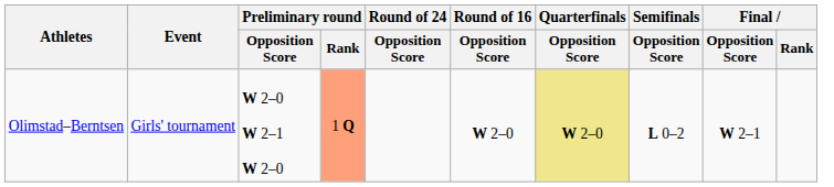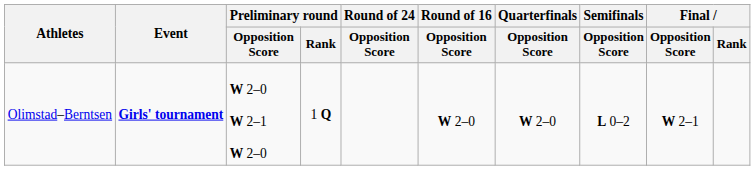Olimstad–Berntsen | Event: normal -> bold
Olimstad–Berntsen | Preliminary round / Rank: lightsalmon background -> no background
Olimstad–Berntsen | Quarterfinals / Opposition Score: khaki background -> no background
